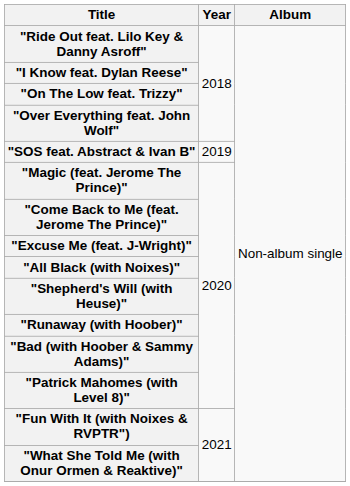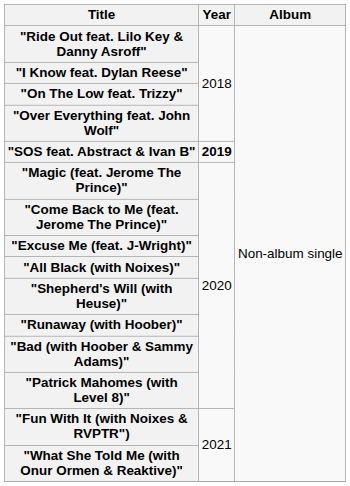"SOS feat. Abstract & Ivan B" | Year: normal -> bold
